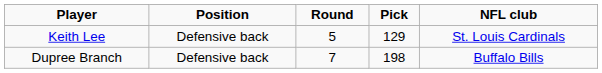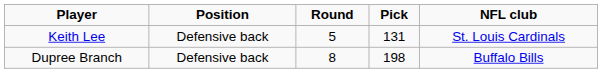Keith Lee | Pick: 129 -> 131
Dupree Branch | Round: 7 -> 8
